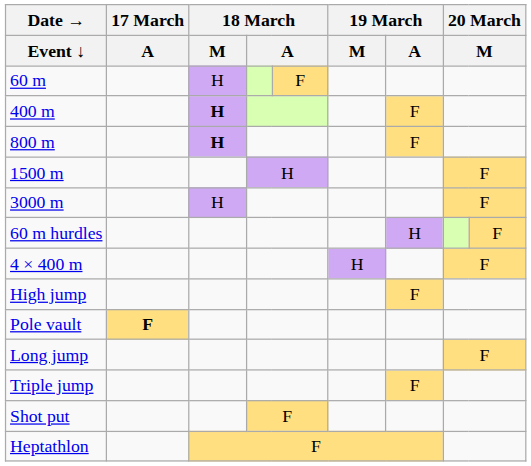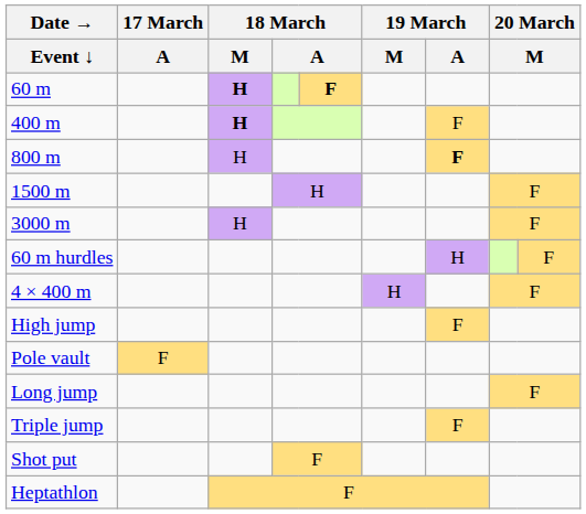60 m | 18 March / M: normal -> bold
60 m | column 5: normal -> bold
800 m | 18 March / M: bold -> normal
800 m | 19 March / A: normal -> bold
Pole vault | 17 March / A: bold -> normal
